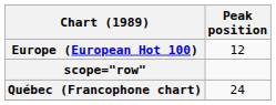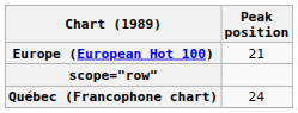Europe (European Hot 100) | Peak position: 12 -> 21
